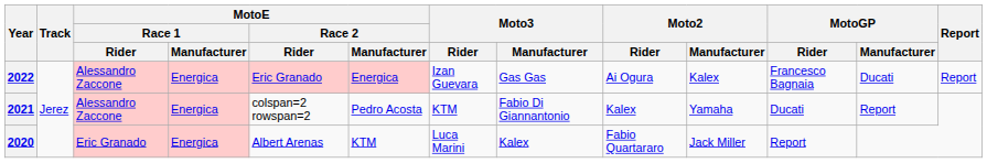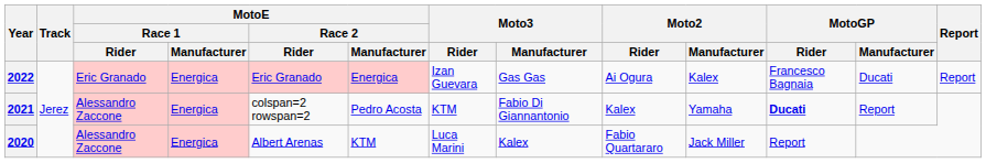2022 | MotoE / Race 1 / Rider: Alessandro Zaccone -> Eric Granado
2021 | MotoGP / Rider: normal -> bold
2020 | MotoE / Race 1 / Rider: Eric Granado -> Alessandro Zaccone
